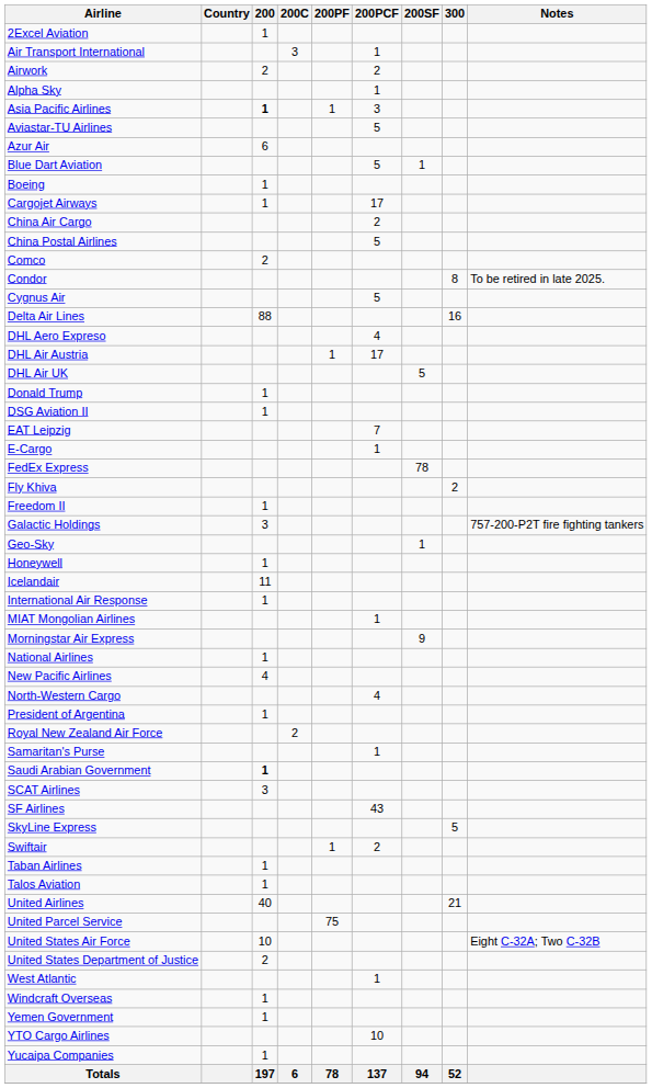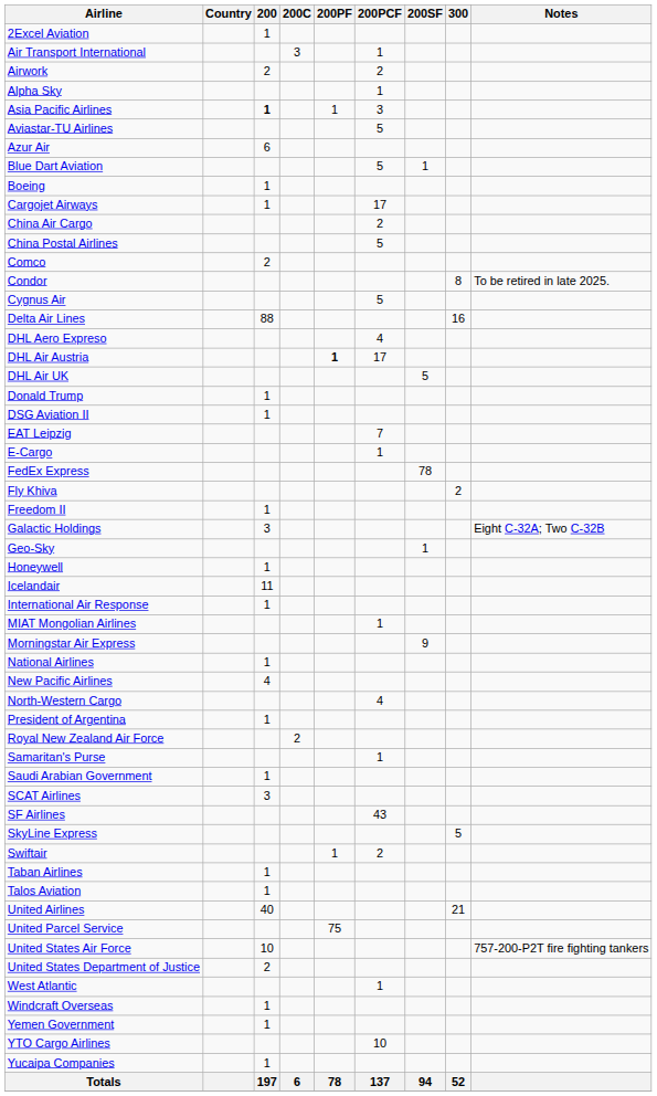DHL Air Austria | 200PF: normal -> bold
Galactic Holdings | Notes: 757-200-P2T fire fighting tankers -> Eight C-32A; Two C-32B
Saudi Arabian Government | 200: bold -> normal
United States Air Force | Notes: Eight C-32A; Two C-32B -> 757-200-P2T fire fighting tankers
